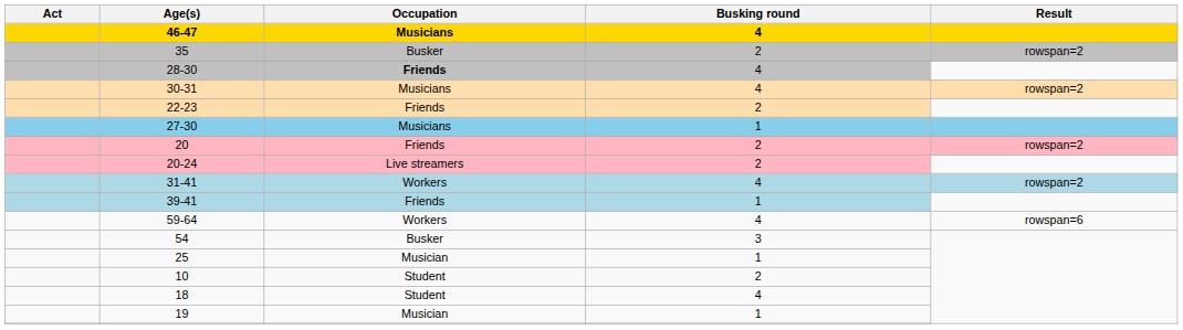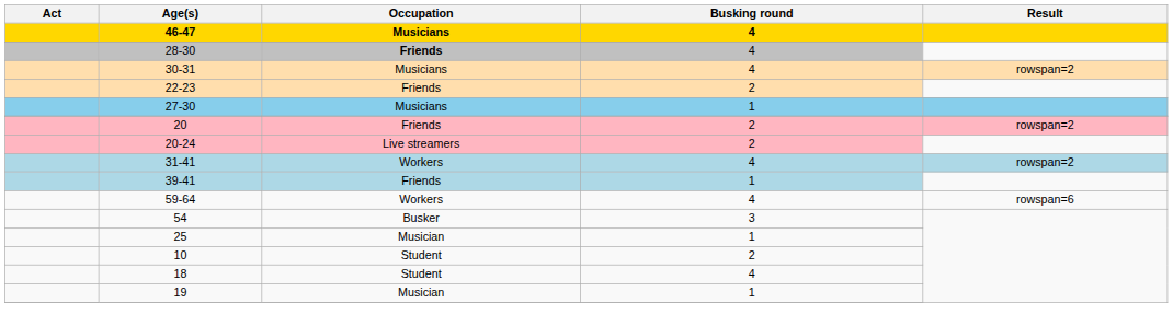- row: 35 | Busker | 2 | rowspan=2
